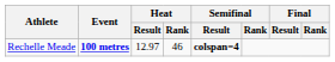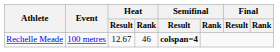Rechelle Meade | Event: bold -> normal
Rechelle Meade | Heat / Result: 12.97 -> 12.67
